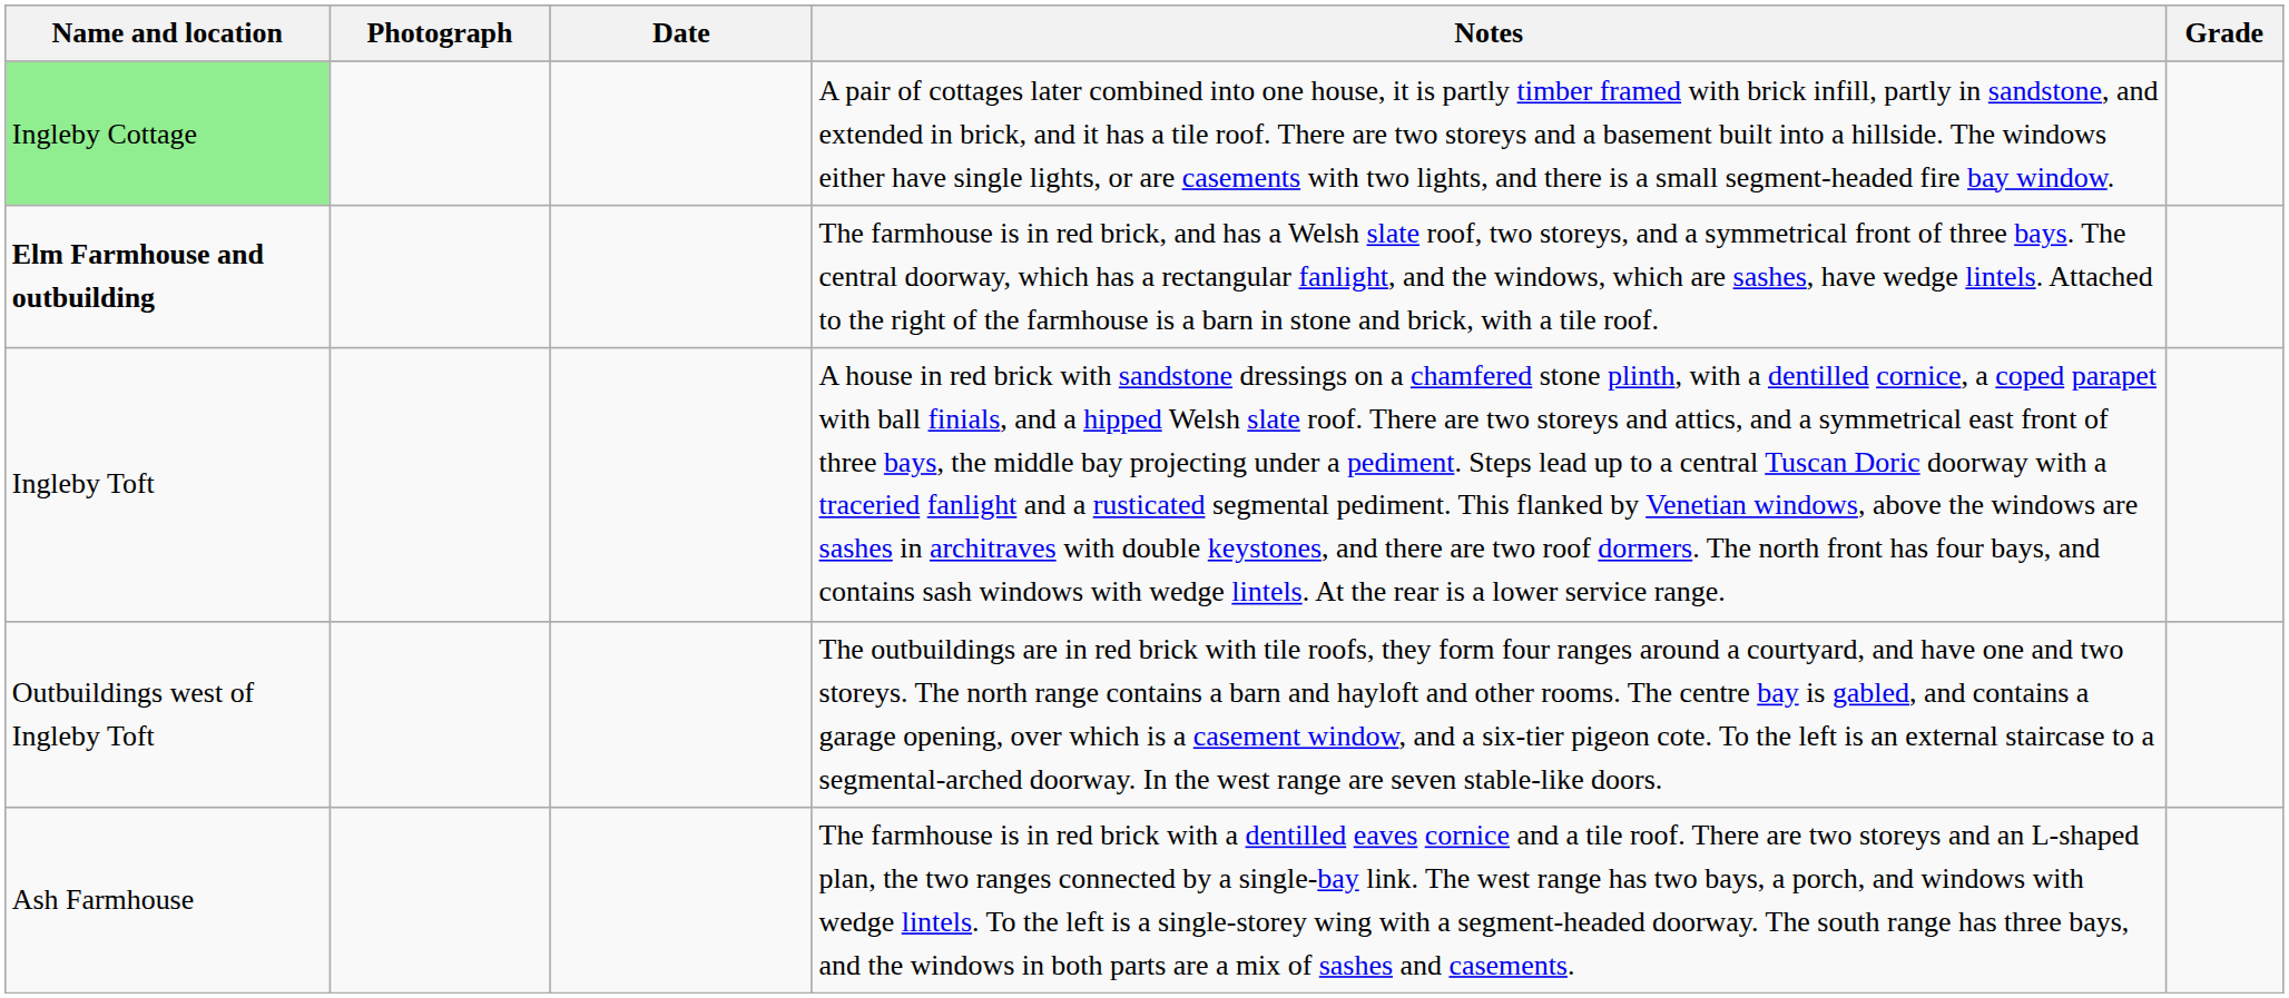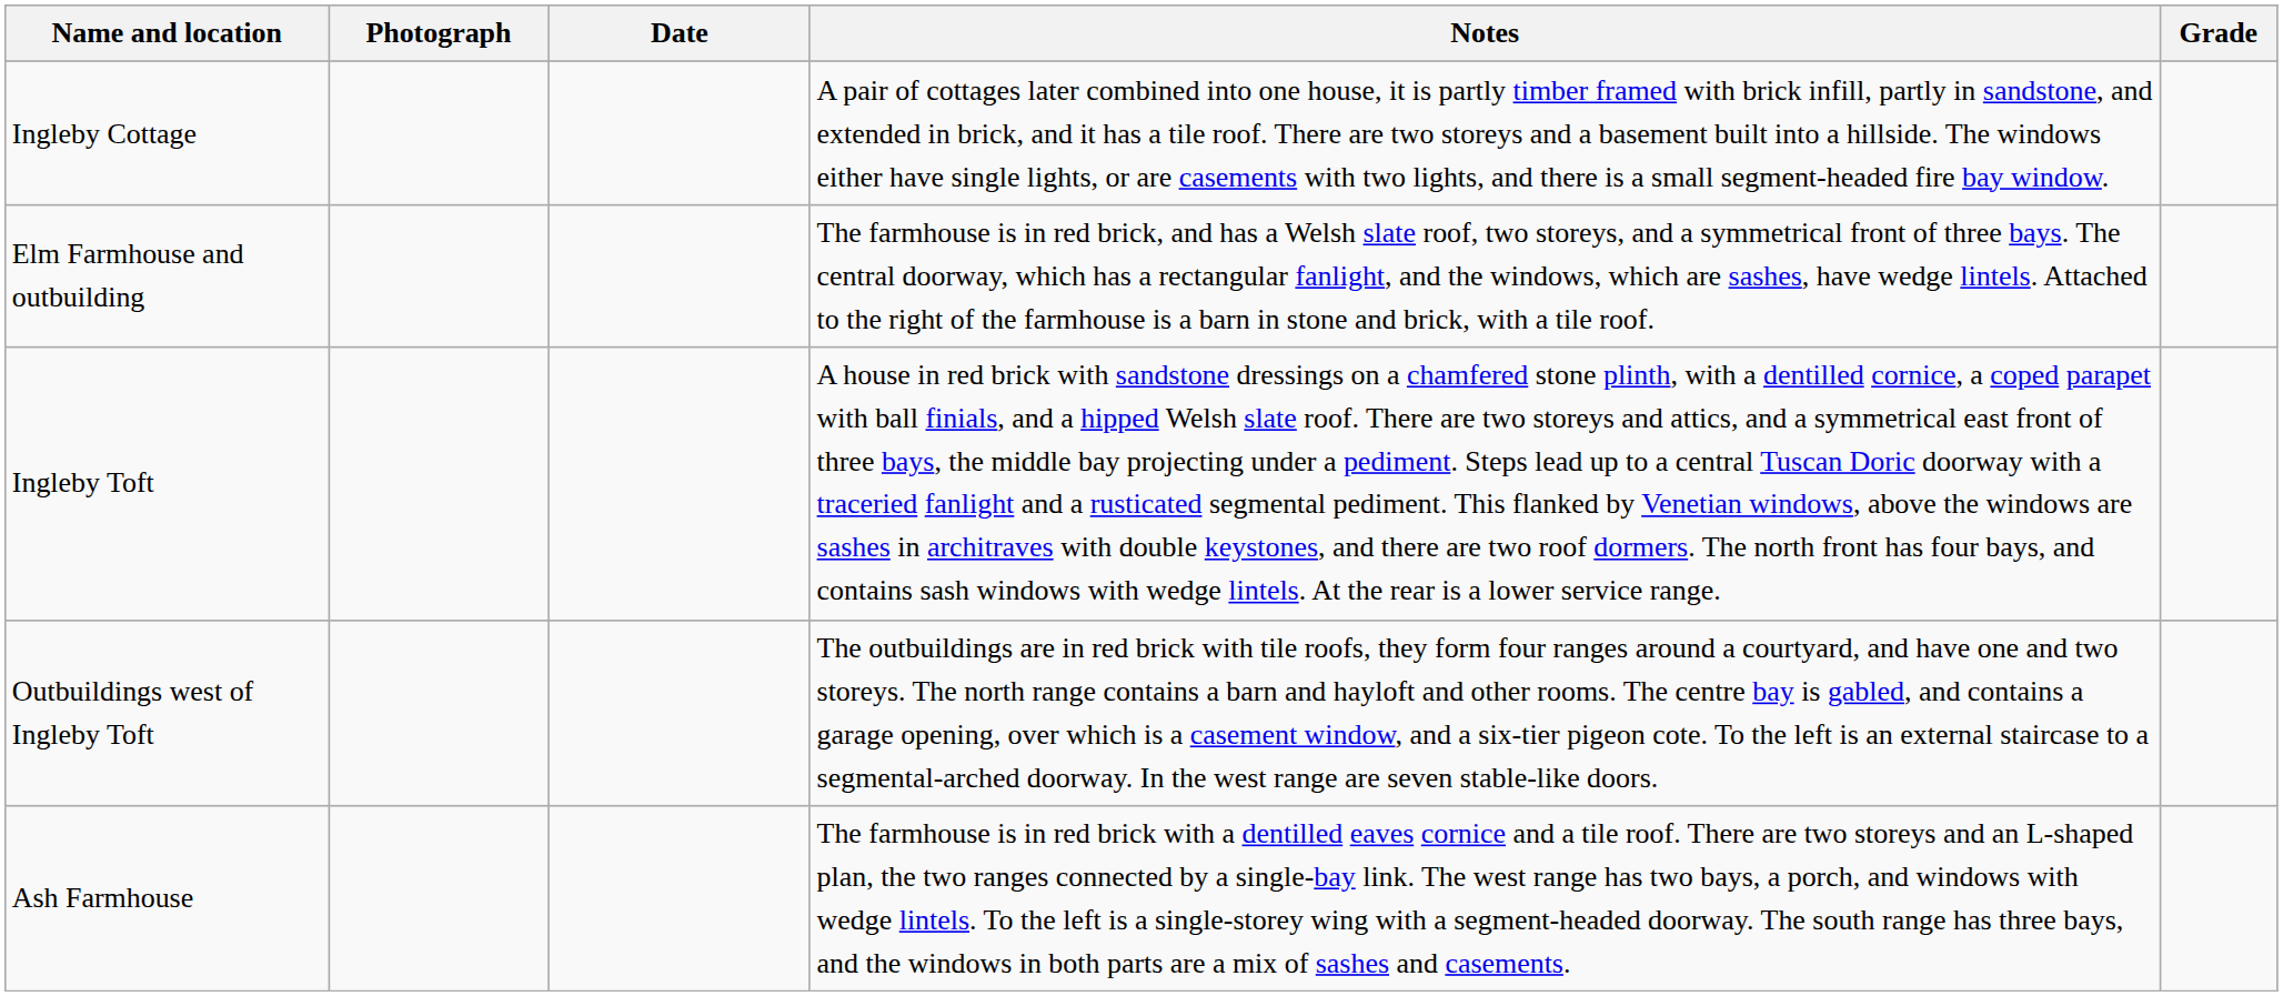Ingleby Cottage | Name and location: lightgreen background -> no background
Elm Farmhouse and outbuilding | Name and location: bold -> normal
